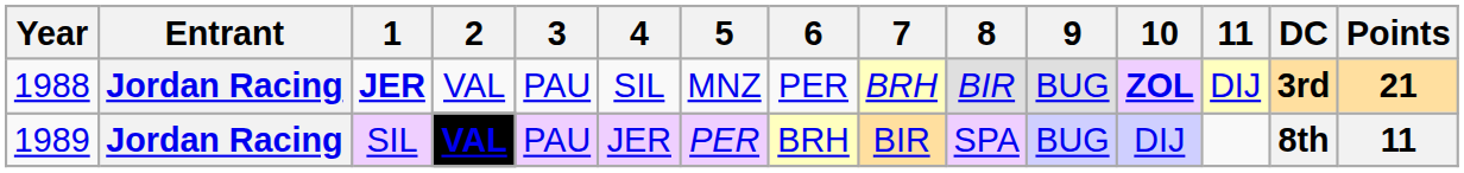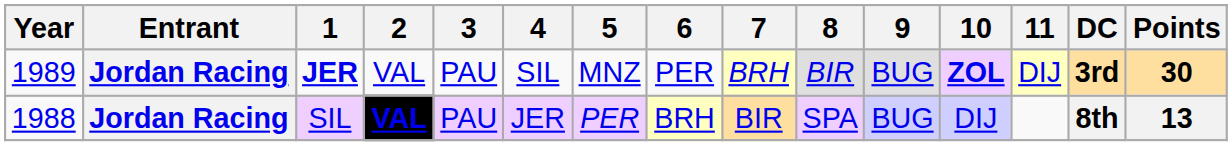row 2 | Year: 1988 -> 1989
row 2 | Points: 21 -> 30
row 3 | Year: 1989 -> 1988
row 3 | Points: 11 -> 13
